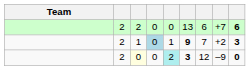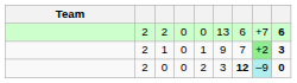row 3 | column 4: lightblue background -> no background
row 3 | column 6: bold -> normal
row 3 | column 8: no background -> lightgreen background
row 4 | column 3: lightyellow background -> no background
row 4 | column 5: paleturquoise background -> no background
row 4 | column 6: bold -> normal
row 4 | column 7: normal -> bold
row 4 | column 8: no background -> paleturquoise background
